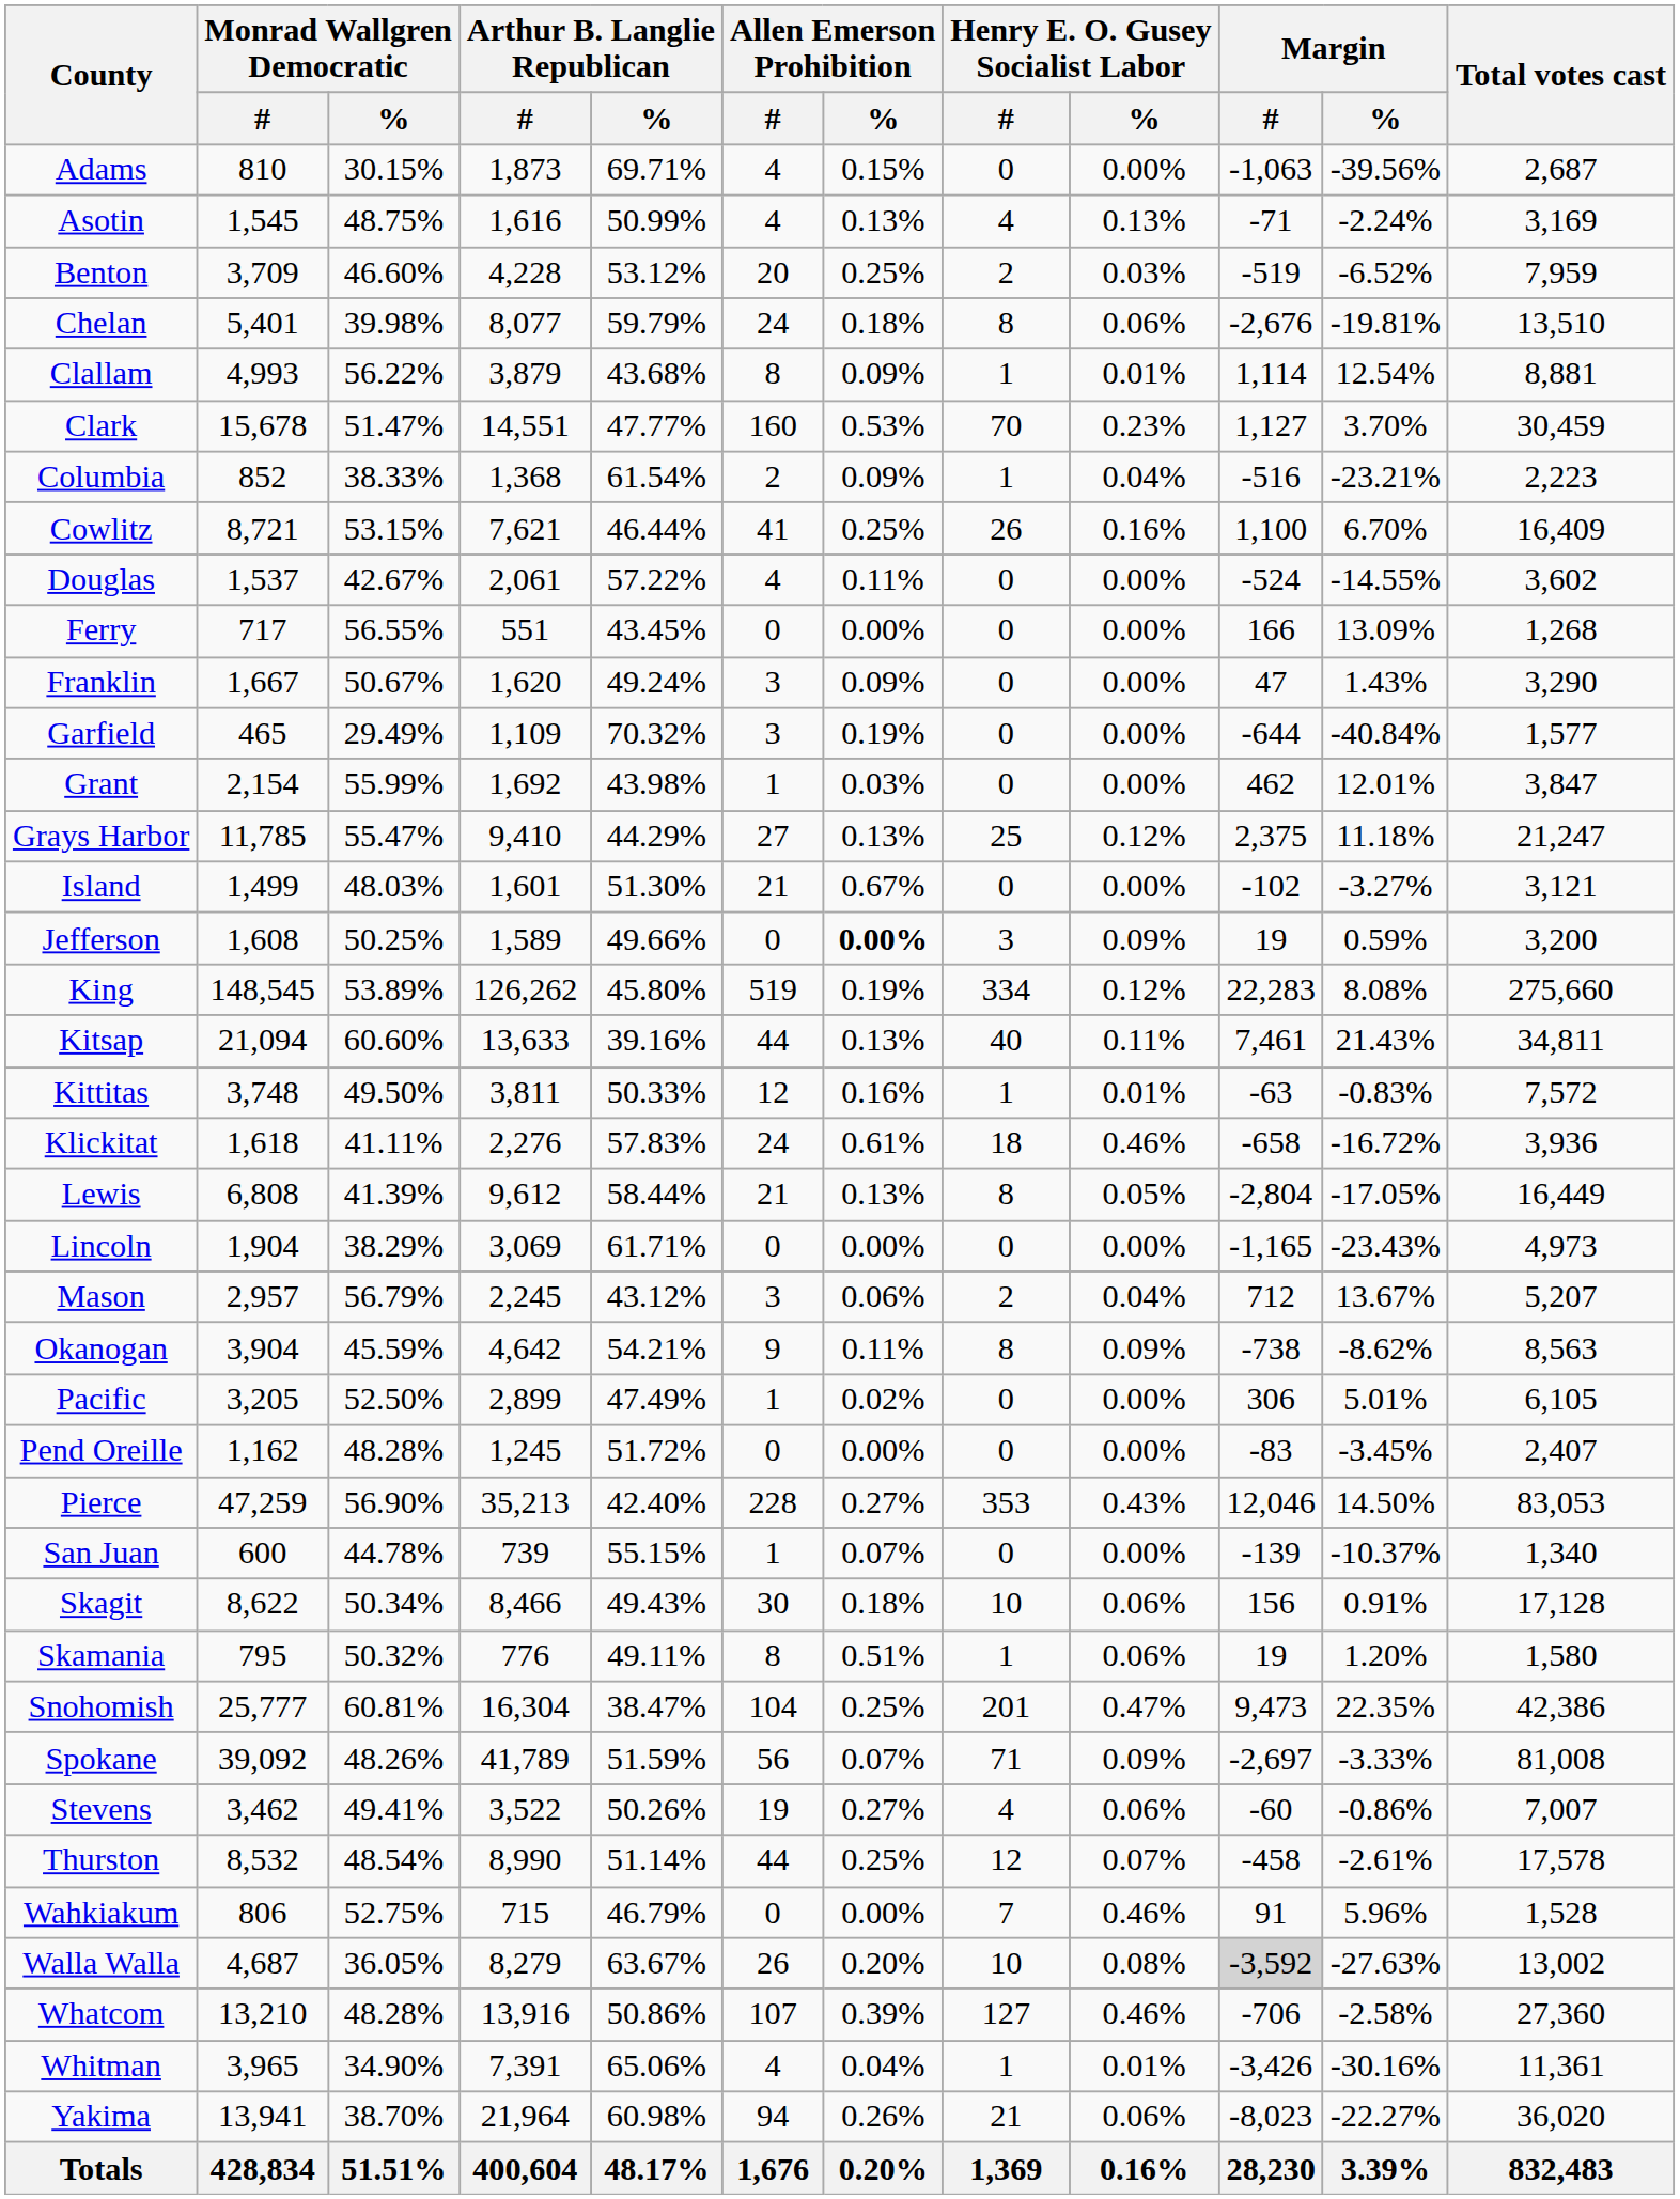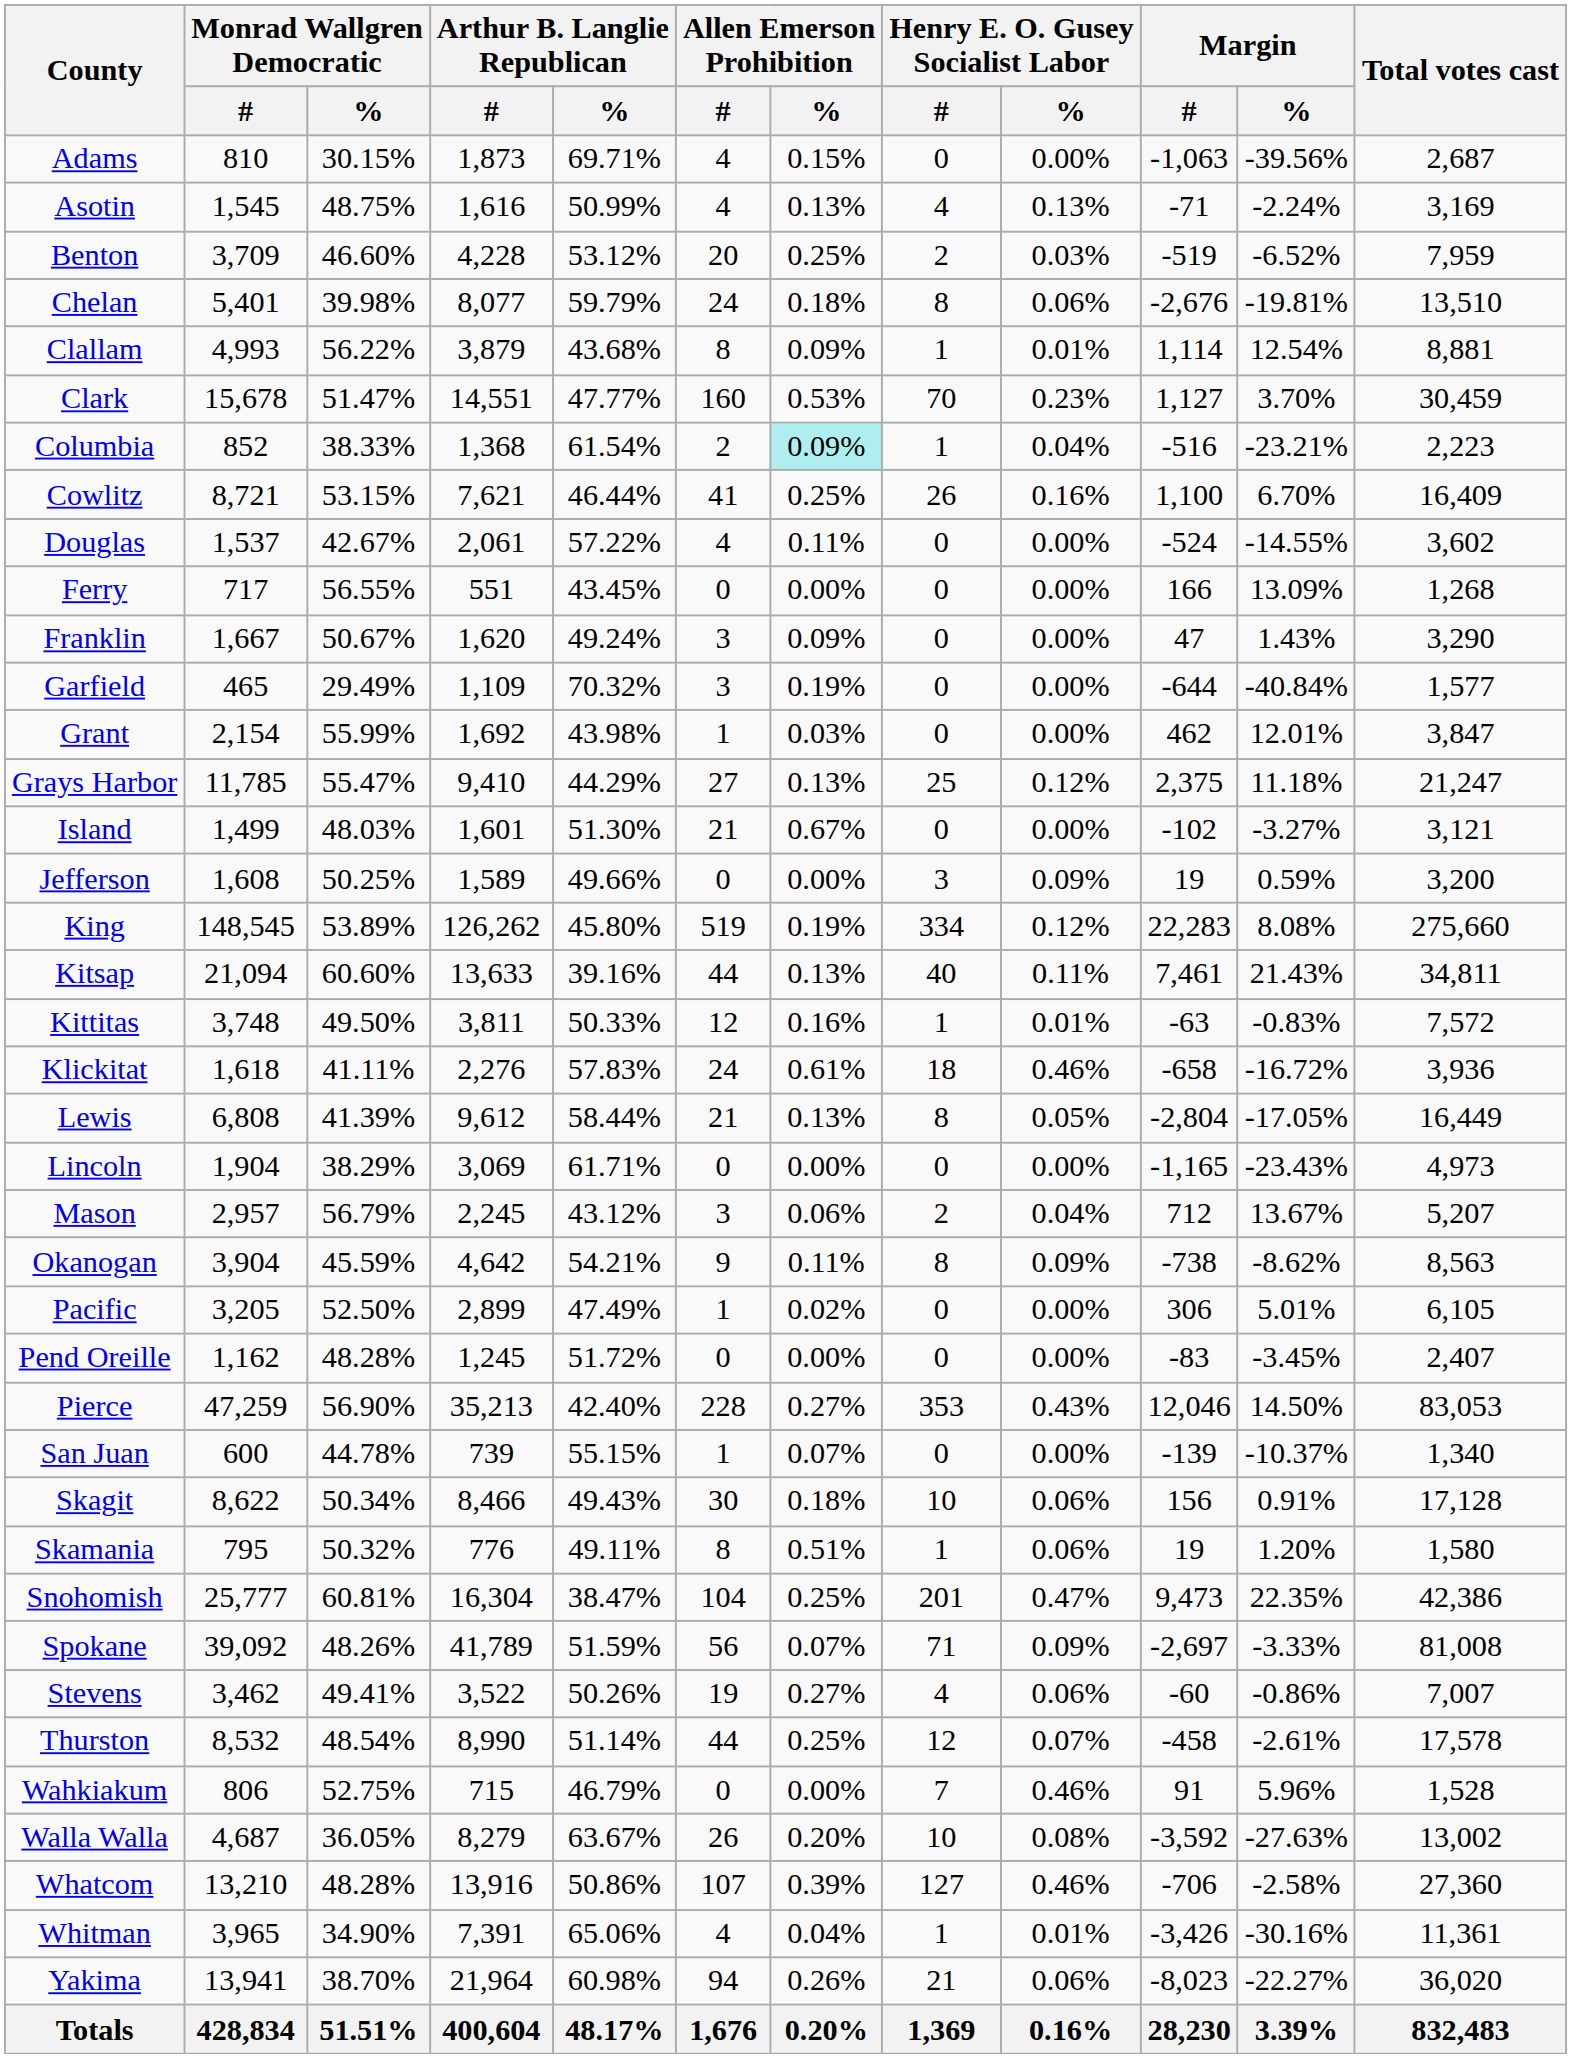Columbia | Allen Emerson Prohibition / %: no background -> paleturquoise background
Jefferson | Allen Emerson Prohibition / %: bold -> normal
Walla Walla | Margin / #: lightgrey background -> no background
